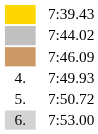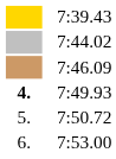7:49.93 | column 1: normal -> bold
7:53.00 | column 1: lightgrey background -> no background
